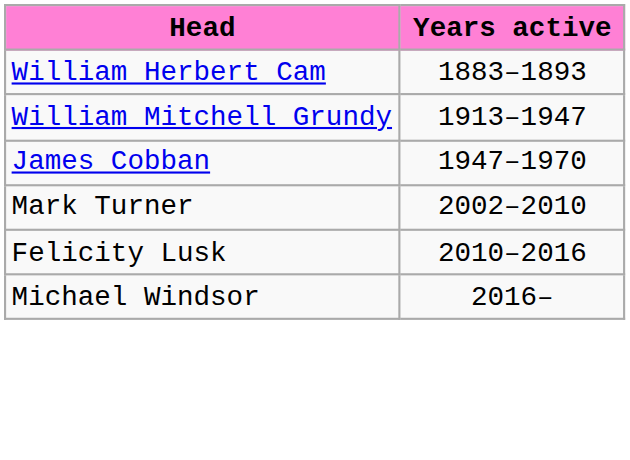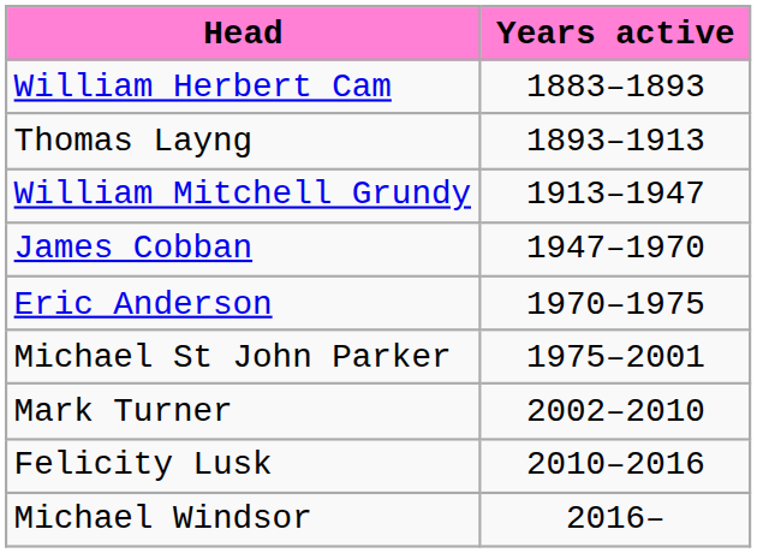+ row: Thomas Layng | 1893–1913
+ row: Eric Anderson | 1970–1975
+ row: Michael St John Parker | 1975–2001
